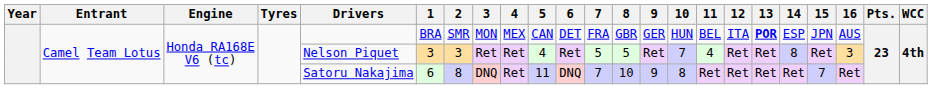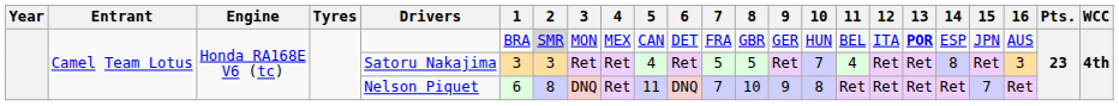row 2 | 2: no background -> lightgrey background
row 3 | Drivers: Nelson Piquet -> Satoru Nakajima
row 4 | Drivers: Satoru Nakajima -> Nelson Piquet
